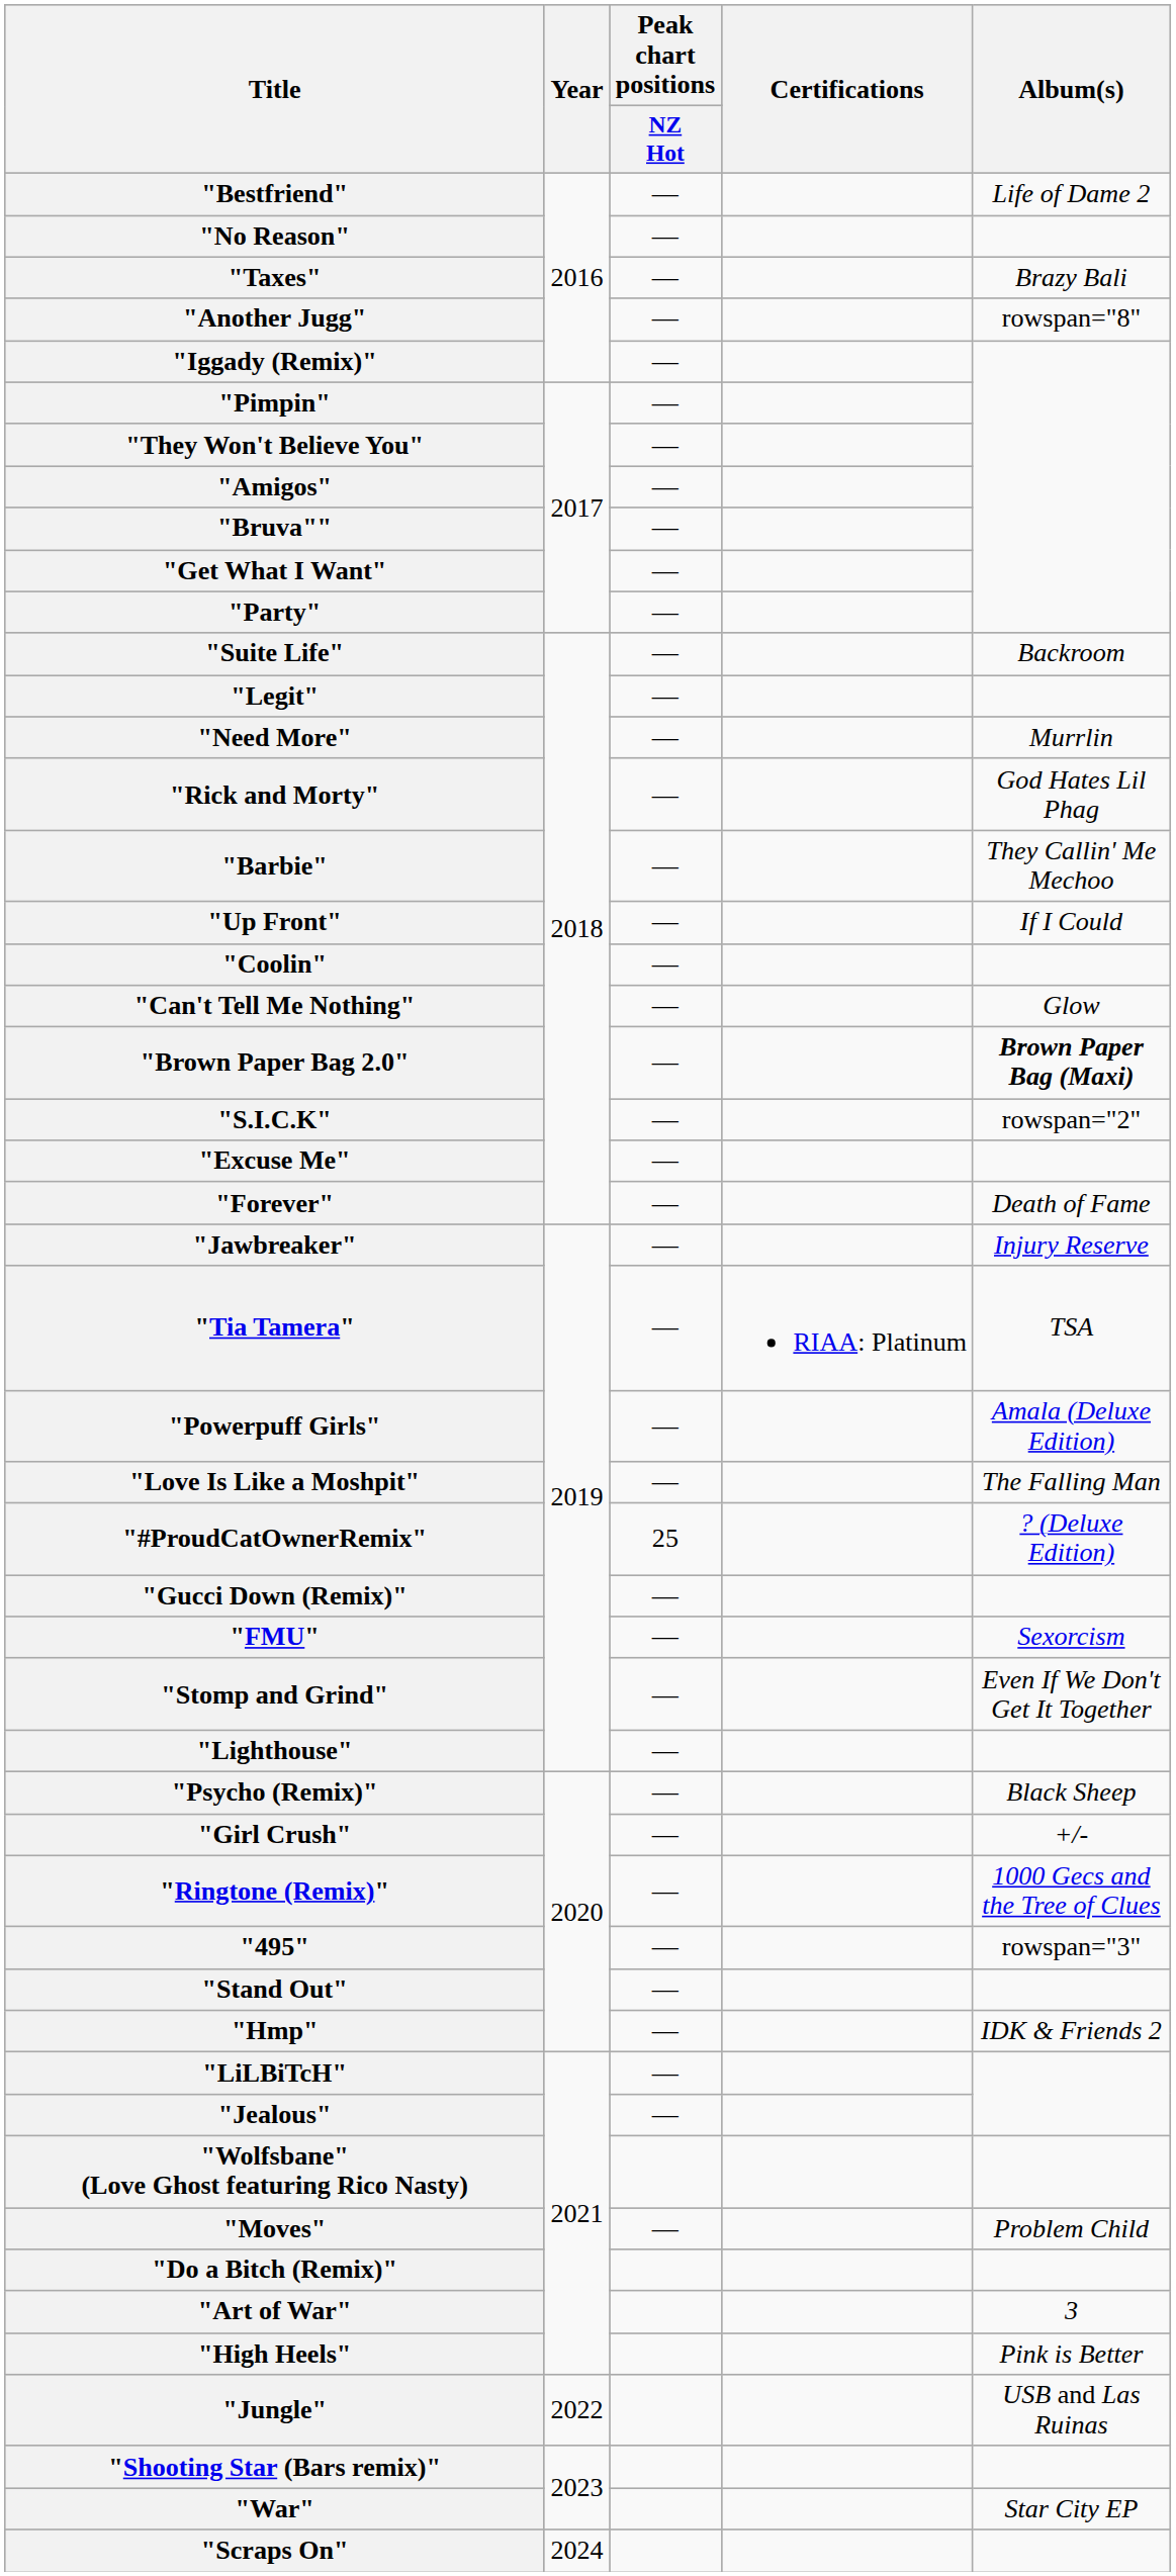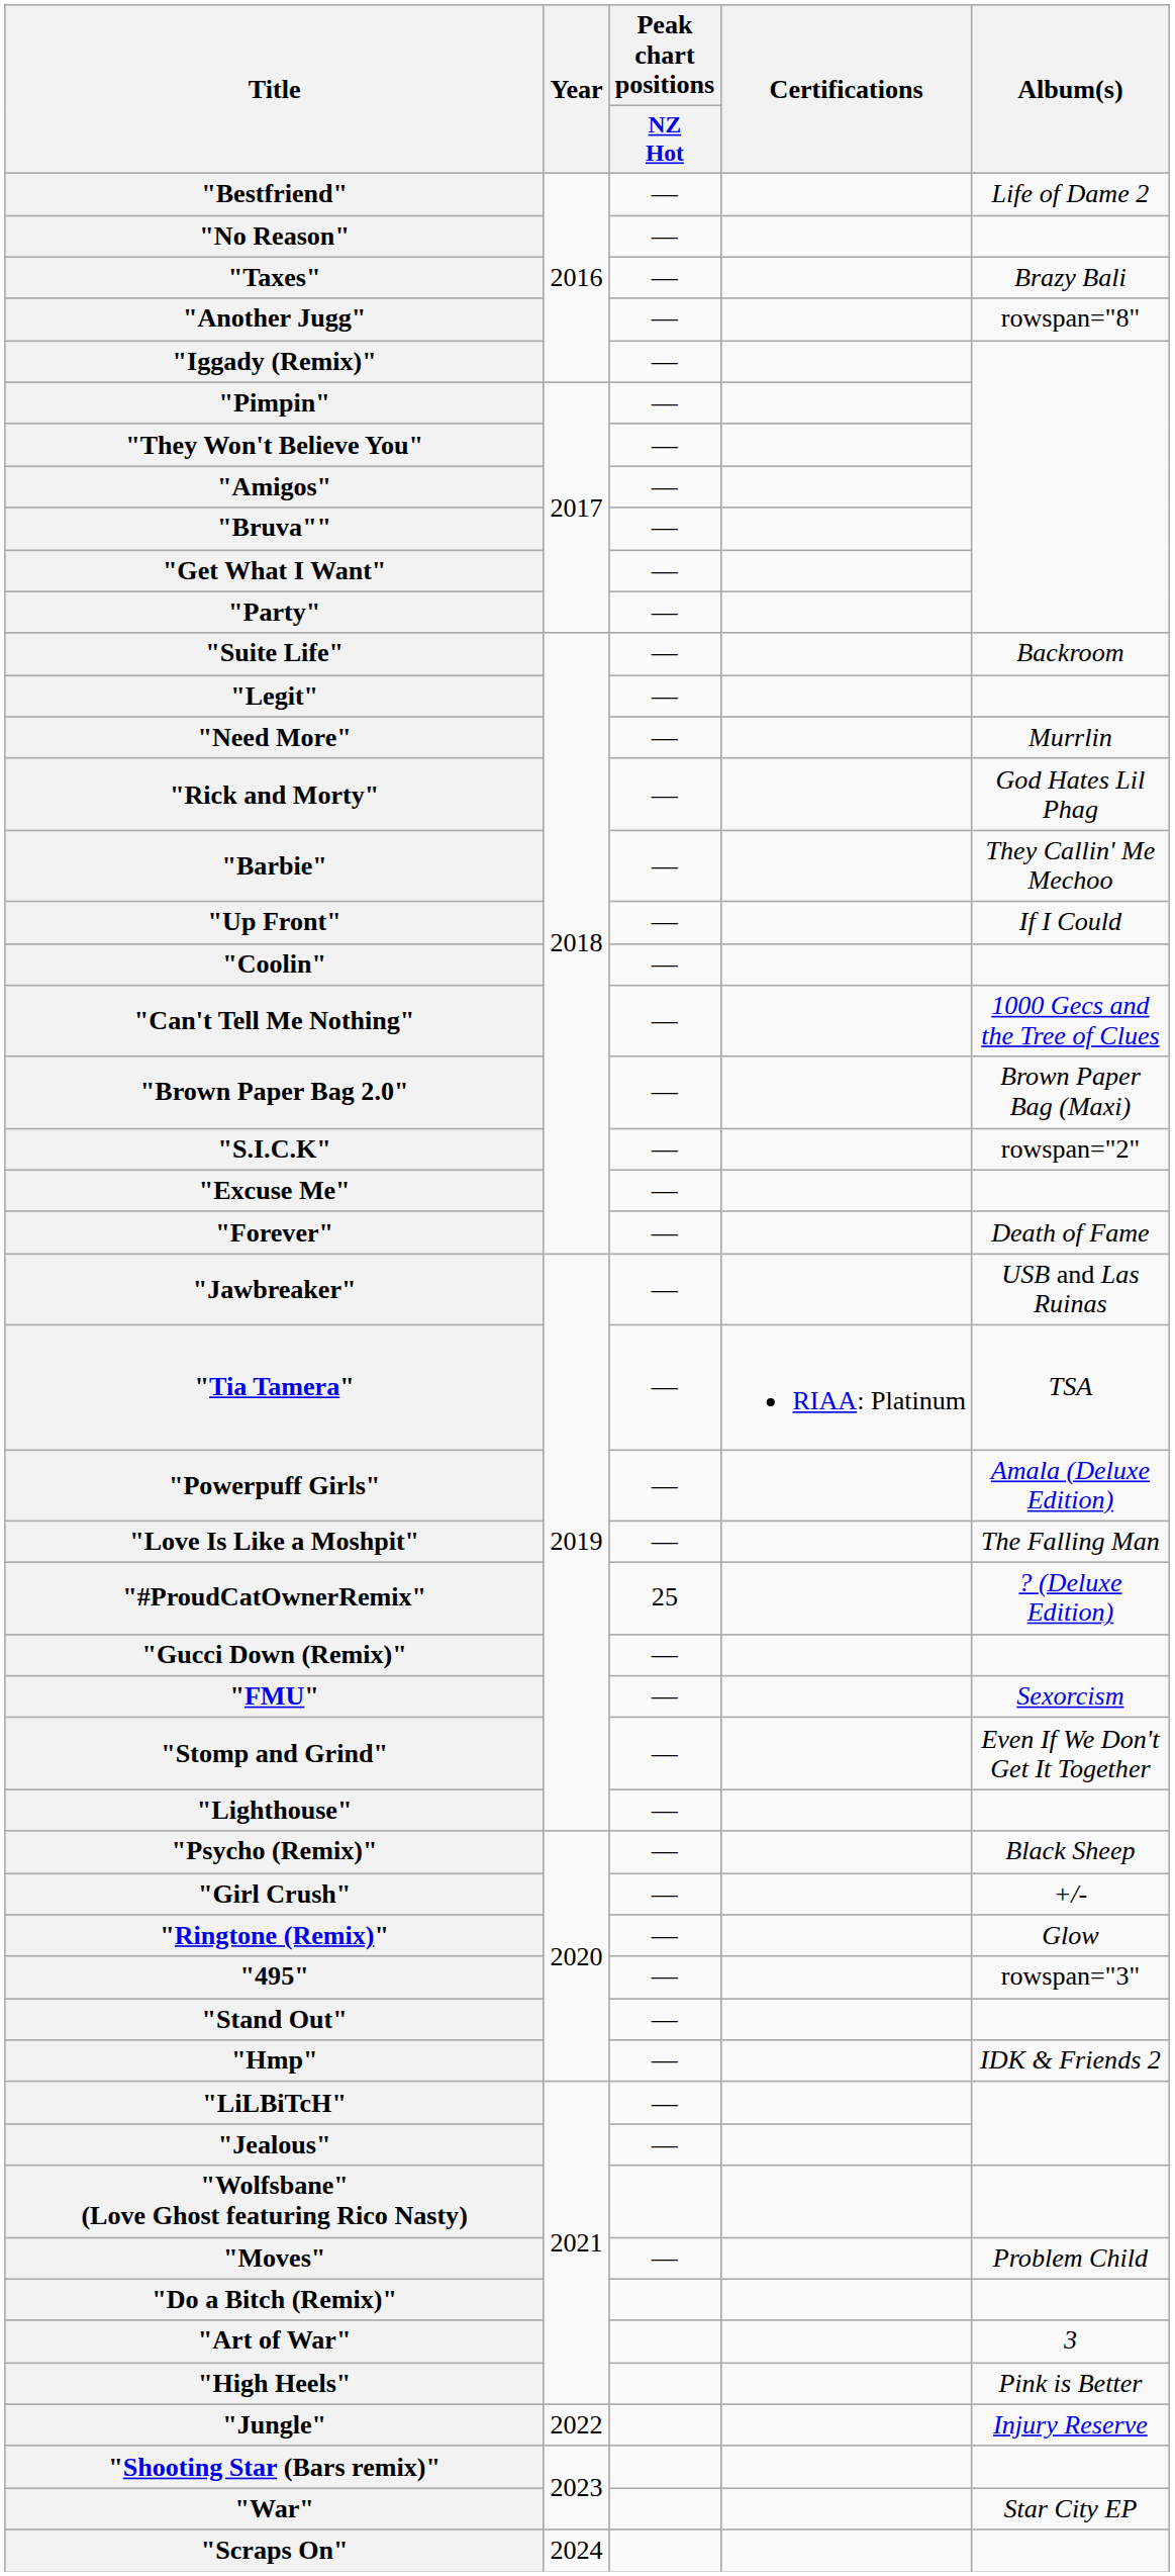"Can't Tell Me Nothing" | Album(s): Glow -> 1000 Gecs and the Tree of Clues
"Brown Paper Bag 2.0" | Album(s): bold -> normal
"Jawbreaker" | Album(s): Injury Reserve -> USB and Las Ruinas
"Ringtone (Remix)" | Album(s): 1000 Gecs and the Tree of Clues -> Glow
"Jungle" | Album(s): USB and Las Ruinas -> Injury Reserve
